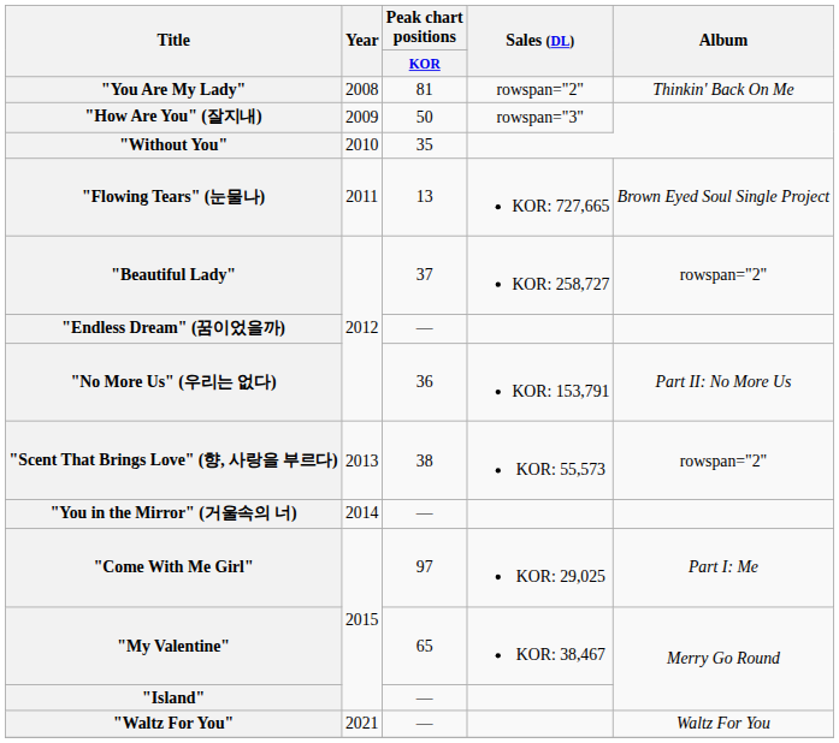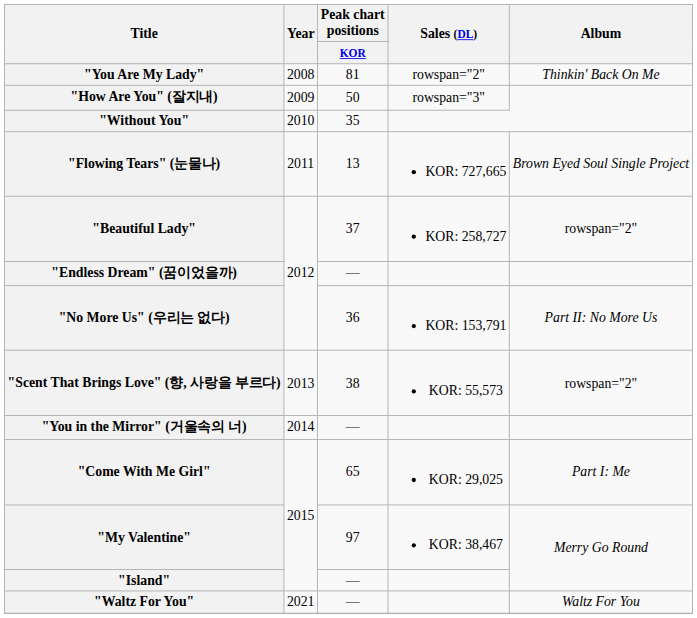"Come With Me Girl" | Peak chart positions / KOR: 97 -> 65
"My Valentine" | Peak chart positions / KOR: 65 -> 97
